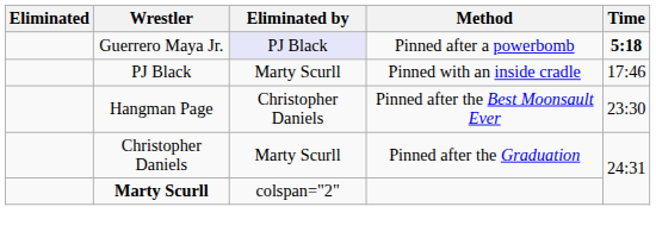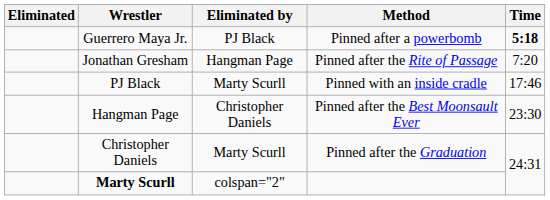Guerrero Maya Jr. | Eliminated by: lavender background -> no background
+ row: Jonathan Gresham | Hangman Page | Pinned after the Rite of Passage | 7:20
